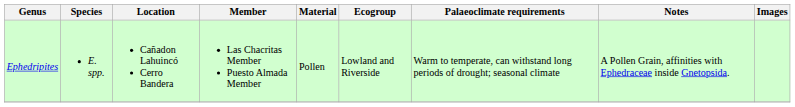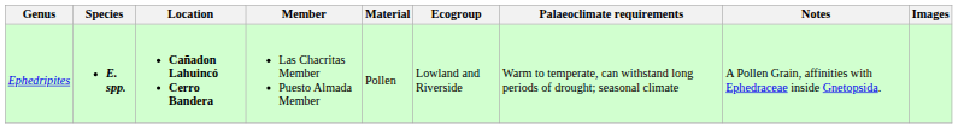Ephedripites | Species: normal -> bold
Ephedripites | Location: normal -> bold
